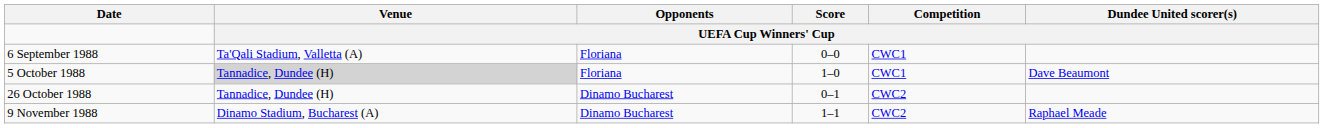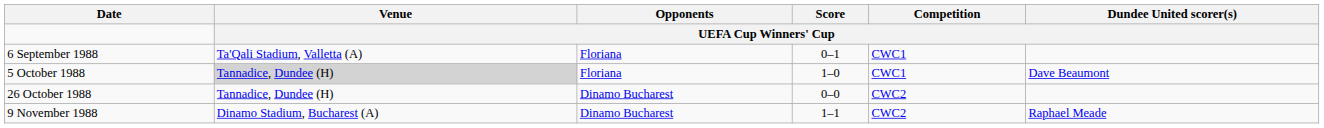6 September 1988 | Score: 0–0 -> 0–1
26 October 1988 | Score: 0–1 -> 0–0
